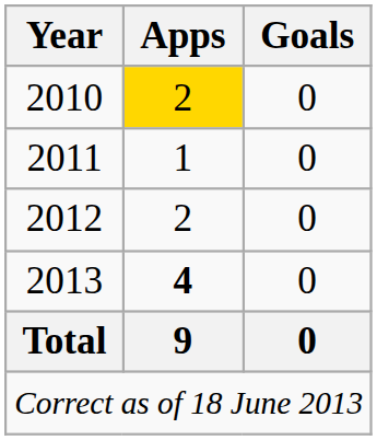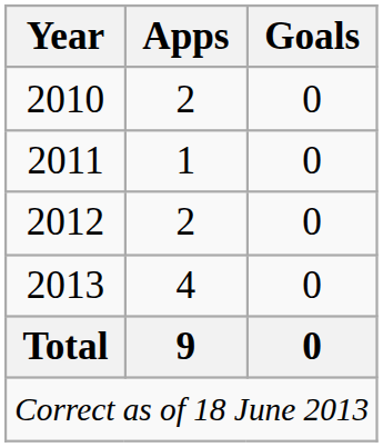2010 | Apps: gold background -> no background
2013 | Apps: bold -> normal
